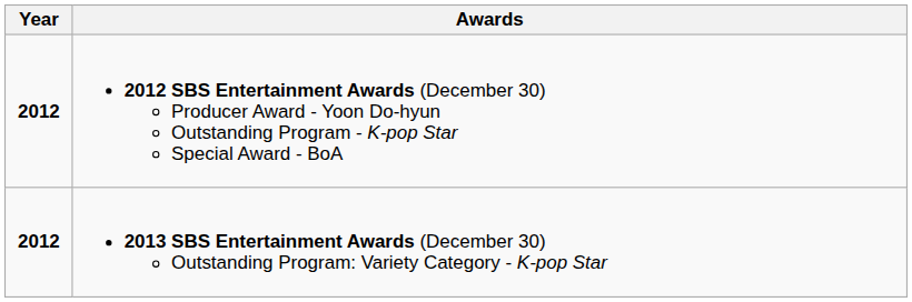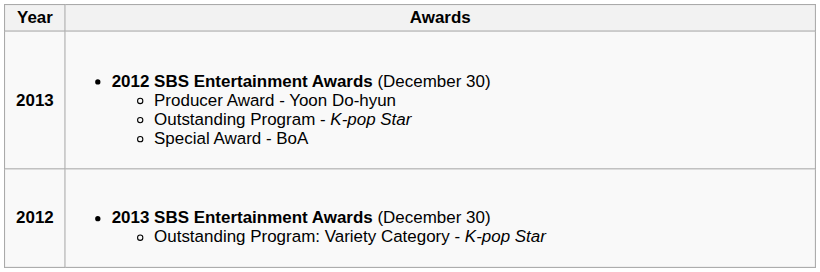row 2 | Year: 2012 -> 2013
